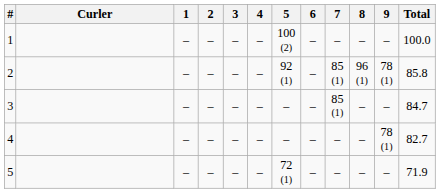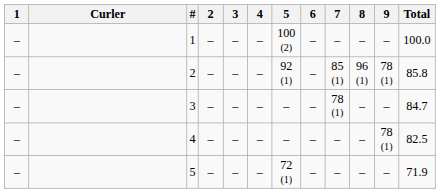columns swapped: # <-> 1
row 4 | 7: 85 (1) -> 78 (1)
row 5 | Total: 82.7 -> 82.5
